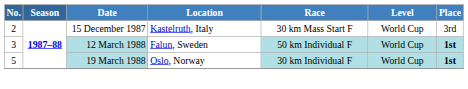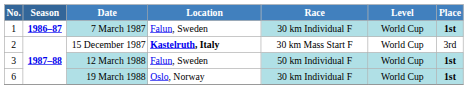+ row: 1 | 1986–87 | 7 March 1987 | Falun, Sweden | 30 km Individual F | World Cup | 1st
15 December 1987 | Location: normal -> bold
19 March 1988 | No.: 5 -> 6
